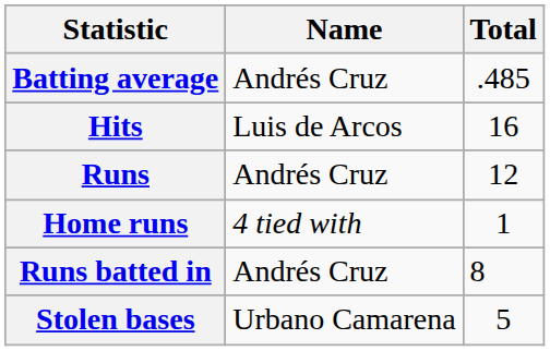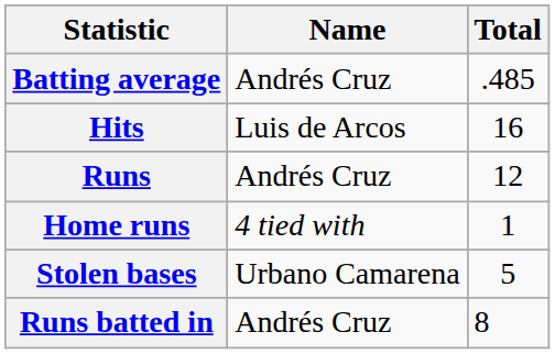rows swapped: Runs batted in <-> Stolen bases
